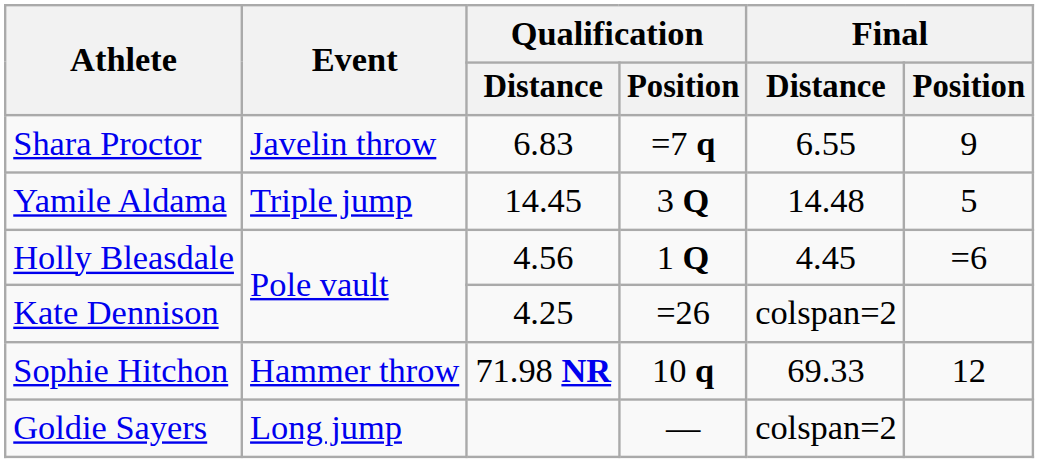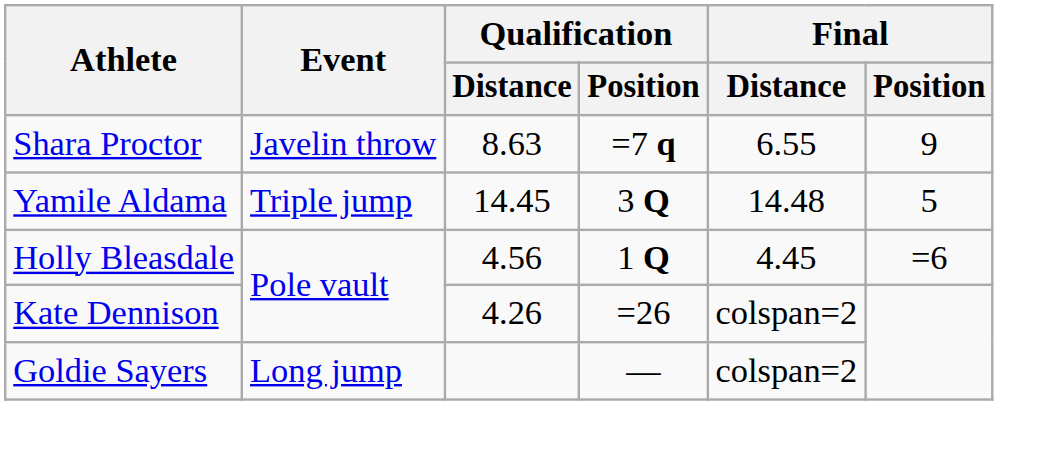Shara Proctor | Qualification / Distance: 6.83 -> 8.63
Kate Dennison | Qualification / Distance: 4.25 -> 4.26
- row: Sophie Hitchon | Hammer throw | 71.98 NR | 10 q | 69.33 | 12
